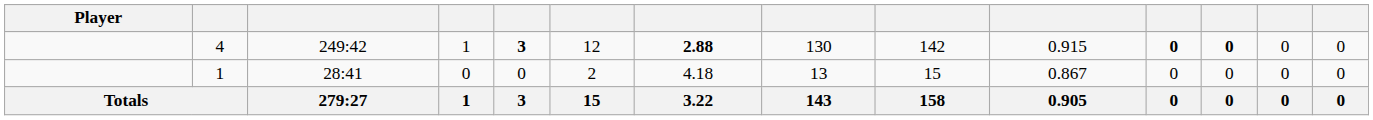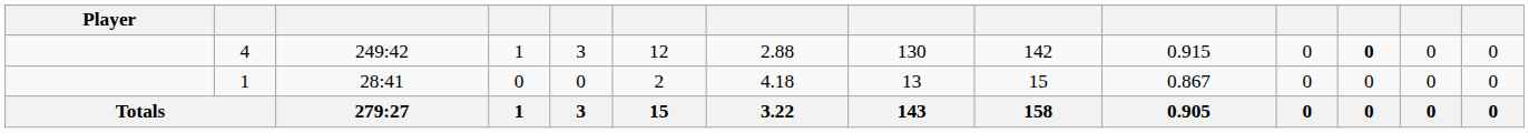4 | column 5: bold -> normal
4 | column 7: bold -> normal
4 | column 11: bold -> normal
